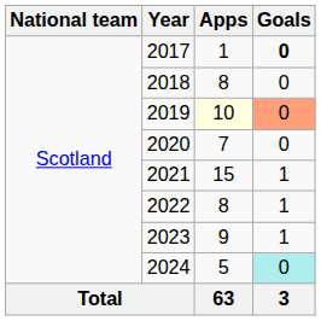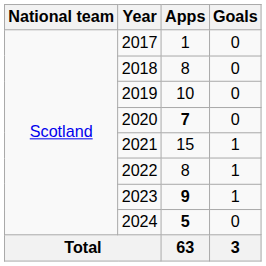2017 | Goals: bold -> normal
2019 | Apps: lightyellow background -> no background
2019 | Goals: lightsalmon background -> no background
2020 | Apps: normal -> bold
2023 | Apps: normal -> bold
2024 | Apps: normal -> bold
2024 | Goals: paleturquoise background -> no background
